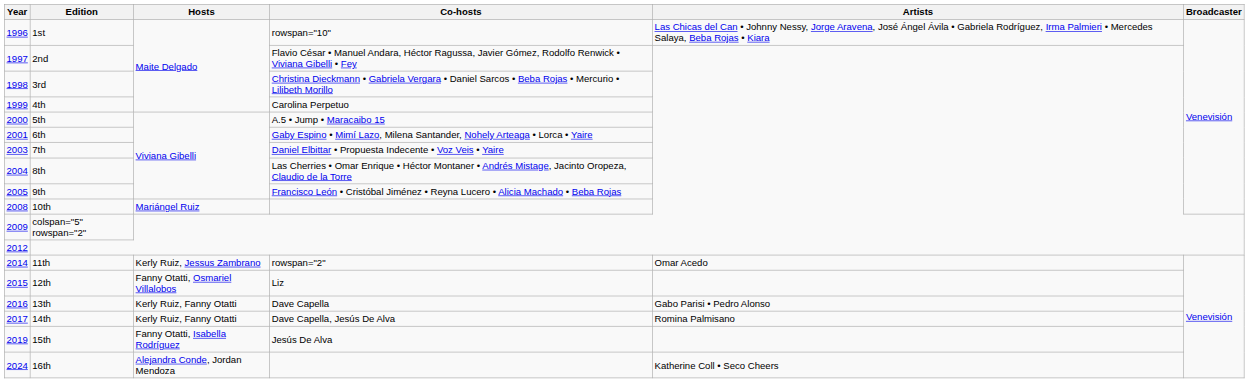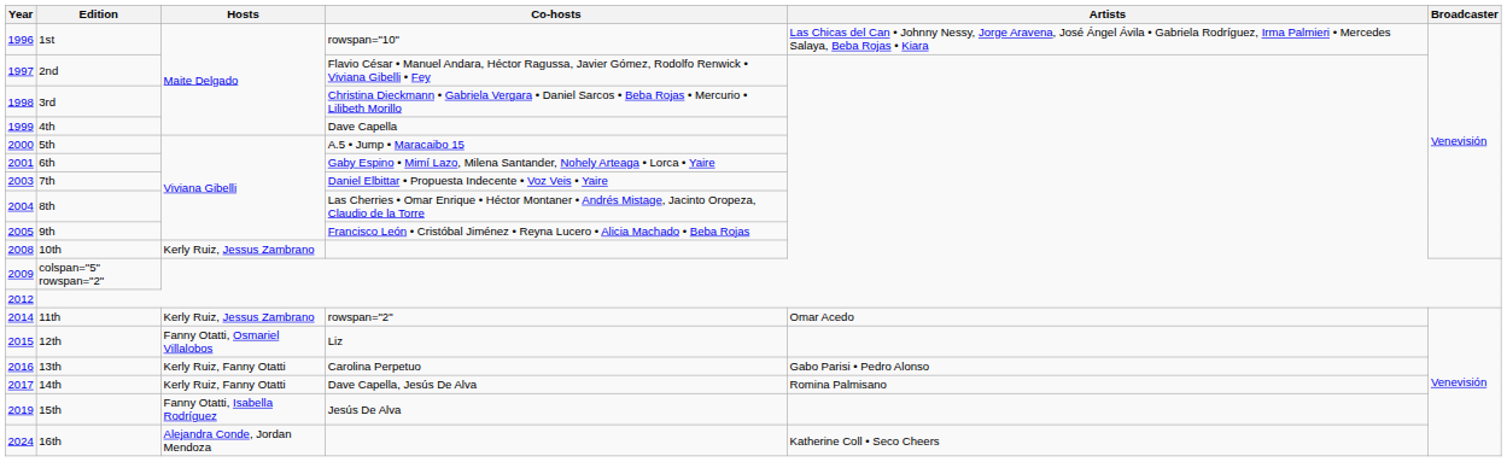4th | Co-hosts: Carolina Perpetuo -> Dave Capella
10th | Hosts: Mariángel Ruiz -> Kerly Ruiz, Jessus Zambrano
13th | Co-hosts: Dave Capella -> Carolina Perpetuo
